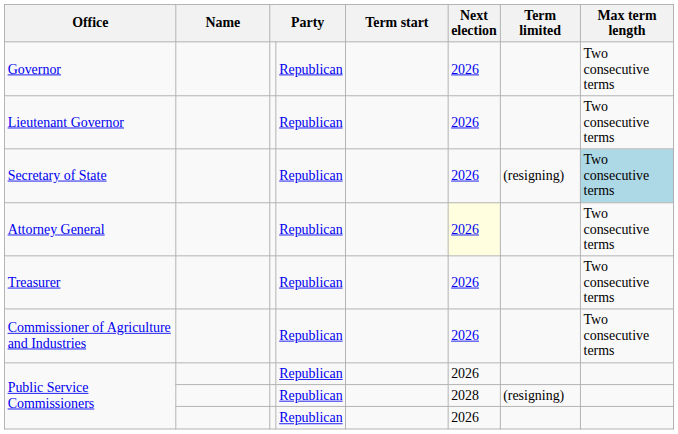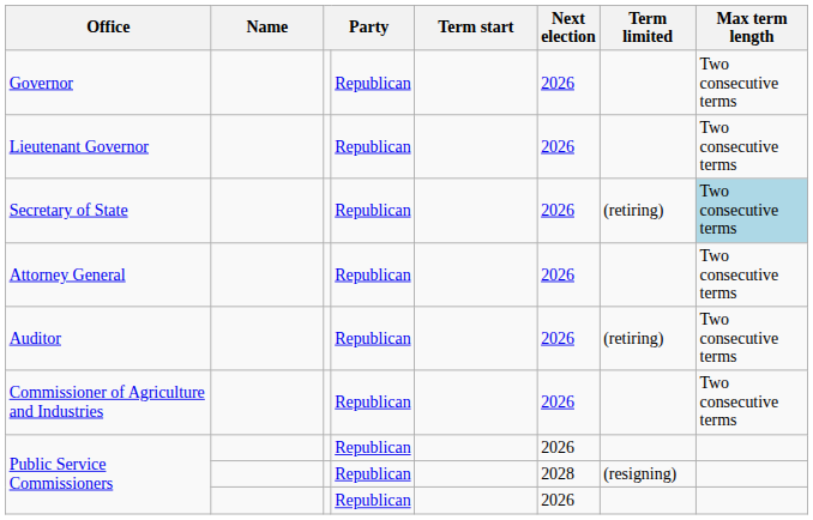Secretary of State | Term limited: (resigning) -> (retiring)
Attorney General | Next election: lightyellow background -> no background
- row: Treasurer | Republican | 2026 | Two consecutive terms
+ row: Auditor | Republican | 2026 | (retiring) | Two consecutive terms
